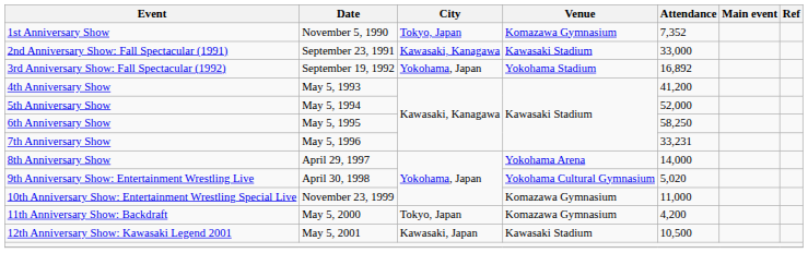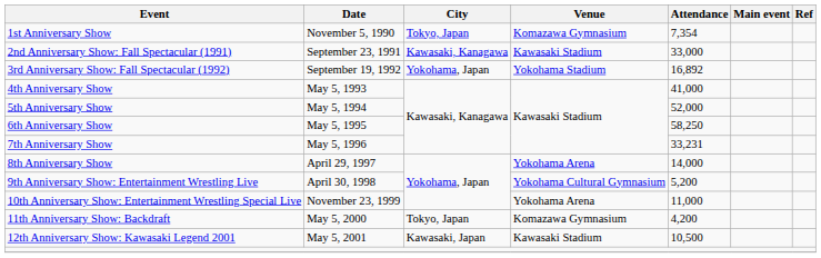1st Anniversary Show | Attendance: 7,352 -> 7,354
4th Anniversary Show | Attendance: 41,200 -> 41,000
9th Anniversary Show: Entertainment Wrestling Live | Attendance: 5,020 -> 5,200
10th Anniversary Show: Entertainment Wrestling Special Live | Venue: Komazawa Gymnasium -> Yokohama Arena
